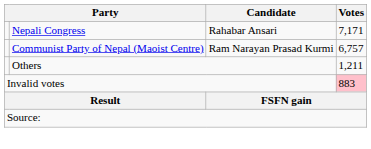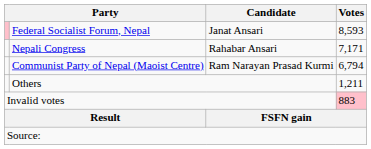+ row: Federal Socialist Forum, Nepal | Janat Ansari | 8,593
Communist Party of Nepal (Maoist Centre) | Votes: 6,757 -> 6,794
